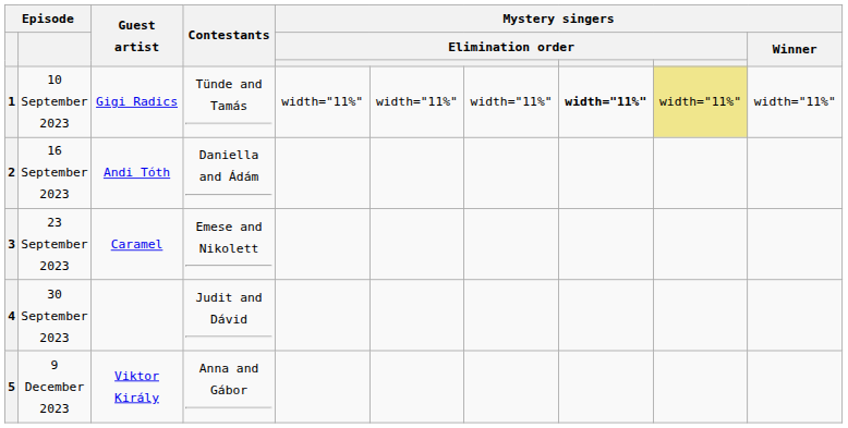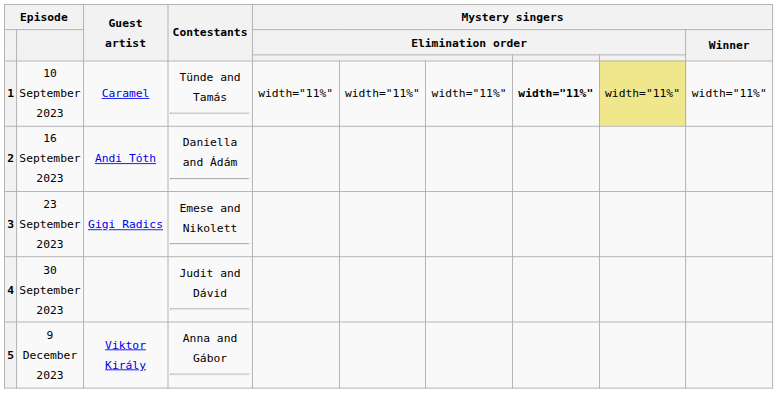1 | Guest artist: Gigi Radics -> Caramel
3 | Guest artist: Caramel -> Gigi Radics
